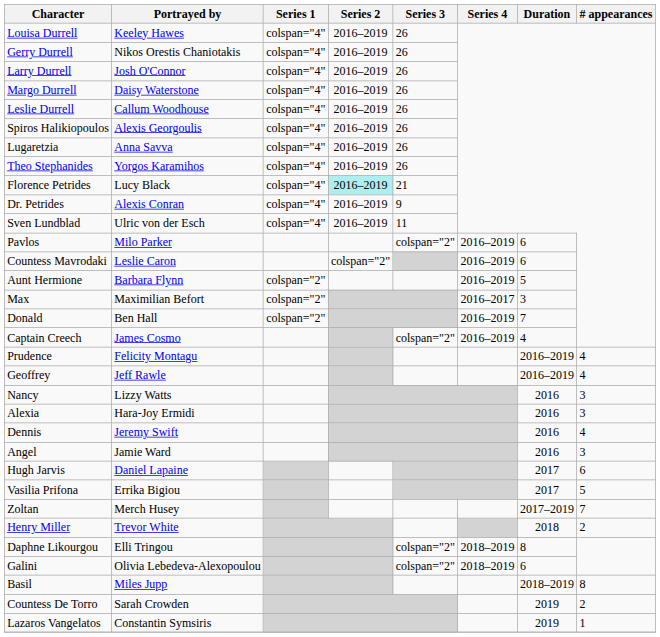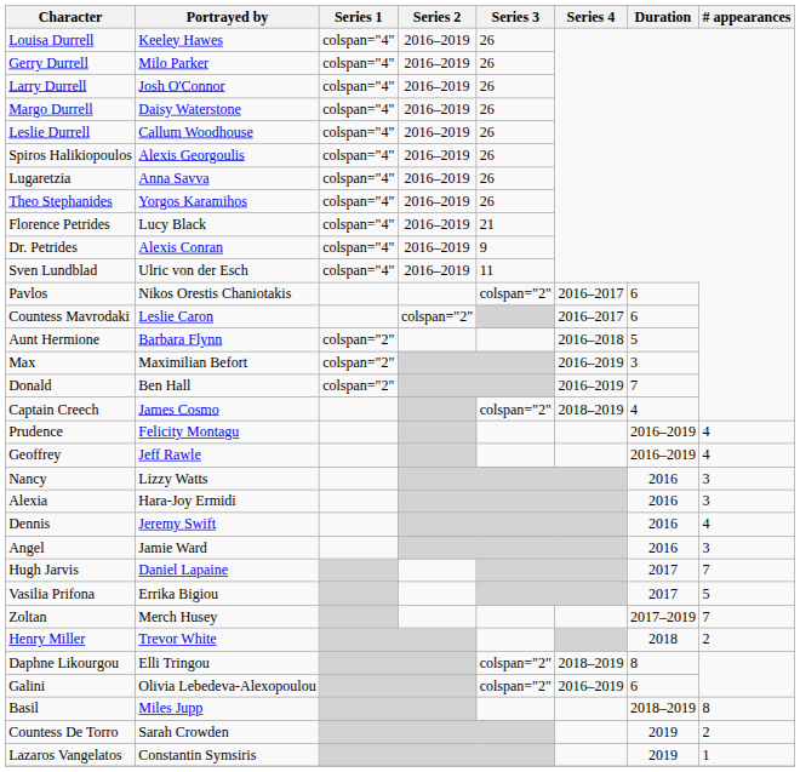Gerry Durrell | Portrayed by: Nikos Orestis Chaniotakis -> Milo Parker
Florence Petrides | Series 2: paleturquoise background -> no background
Pavlos | Portrayed by: Milo Parker -> Nikos Orestis Chaniotakis
Pavlos | Series 4: 2016–2019 -> 2016–2017
Countess Mavrodaki | Series 4: 2016–2019 -> 2016–2017
Aunt Hermione | Series 4: 2016–2019 -> 2016–2018
Max | Series 4: 2016–2017 -> 2016–2019
Captain Creech | Series 4: 2016–2019 -> 2018–2019
Hugh Jarvis | # appearances: 6 -> 7
Galini | Series 4: 2018–2019 -> 2016–2019
